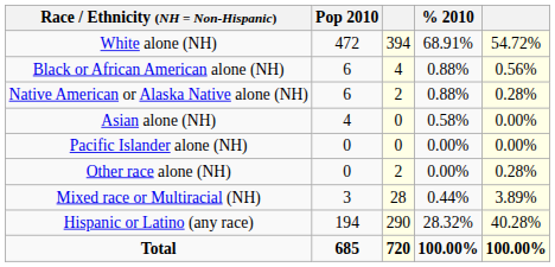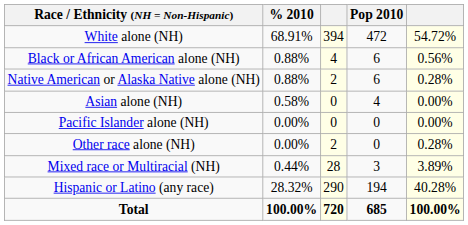columns swapped: Pop 2010 <-> % 2010
